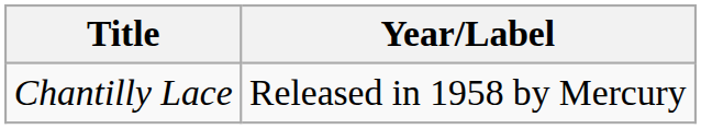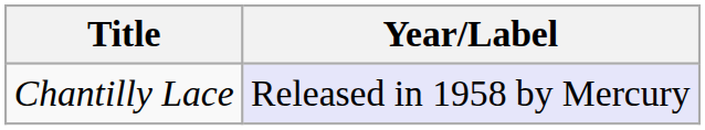Chantilly Lace | Year/Label: no background -> lavender background
